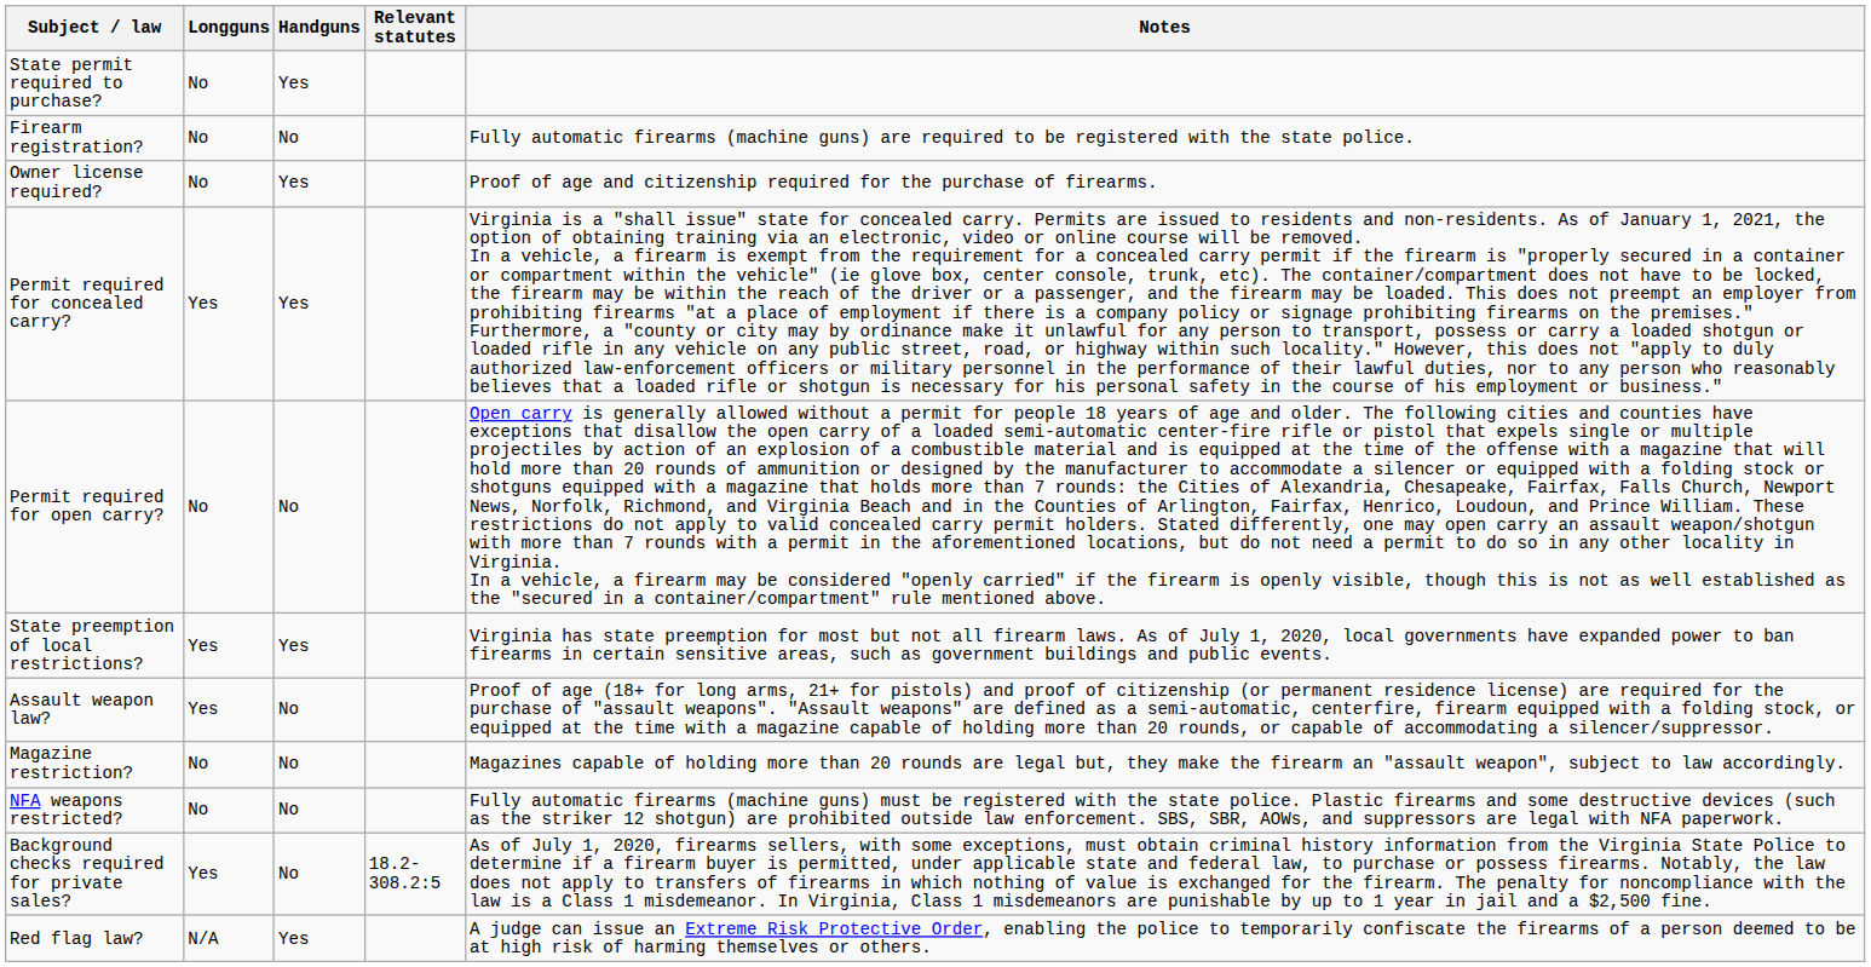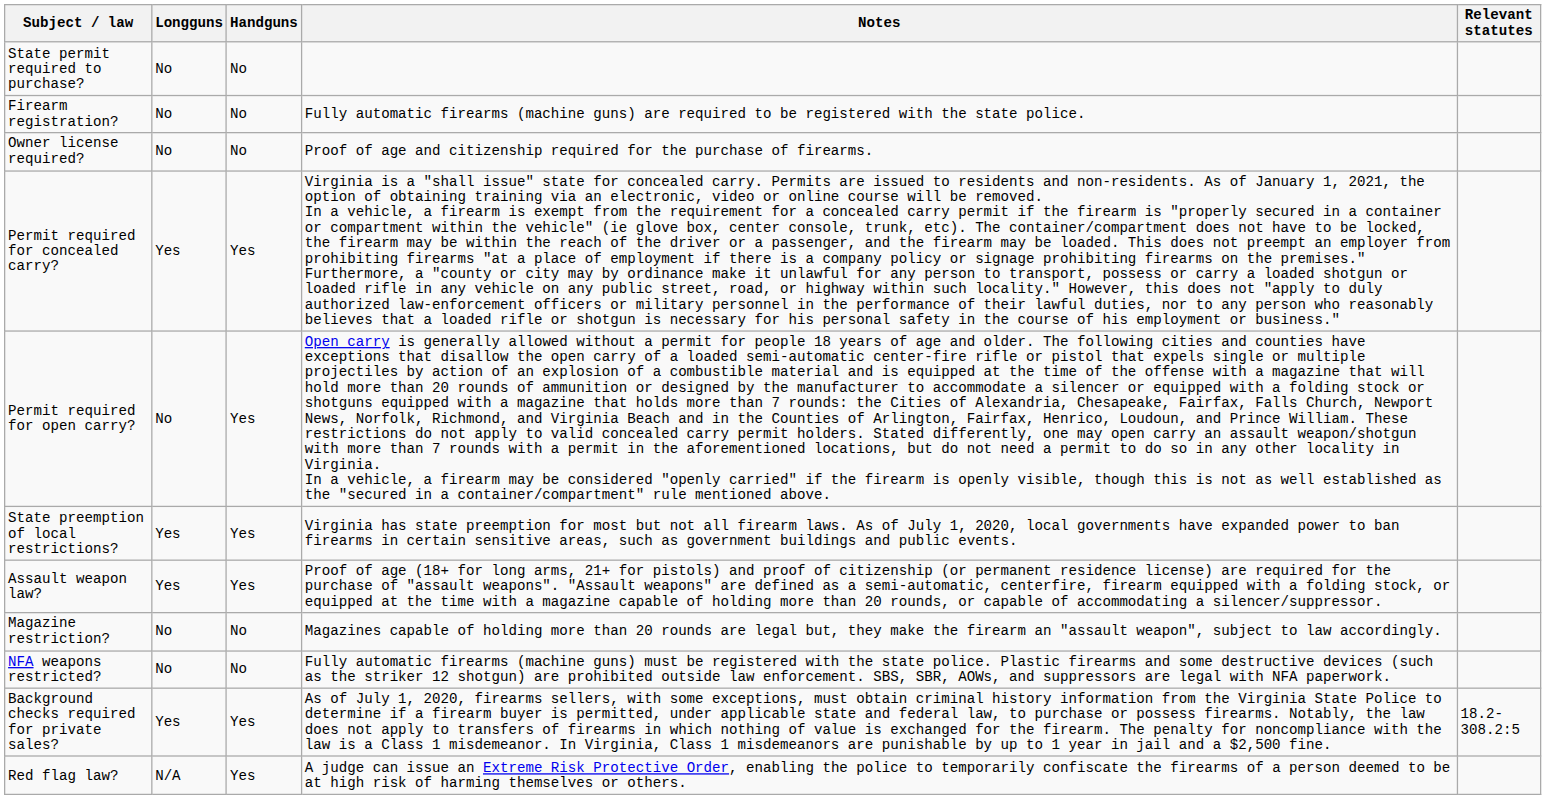columns swapped: Relevant statutes <-> Notes
State permit required to purchase? | Handguns: Yes -> No
Owner license required? | Handguns: Yes -> No
Permit required for open carry? | Handguns: No -> Yes
Assault weapon law? | Handguns: No -> Yes
Background checks required for private sales? | Handguns: No -> Yes
